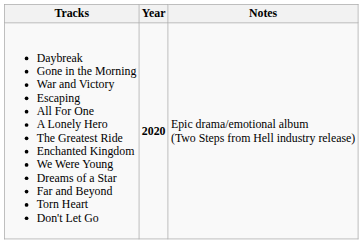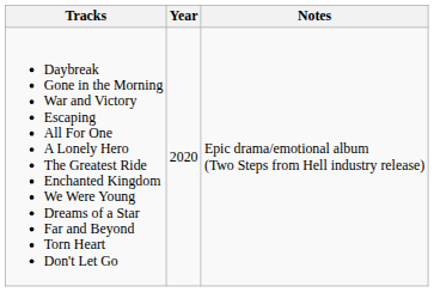row 2 | Year: bold -> normal
